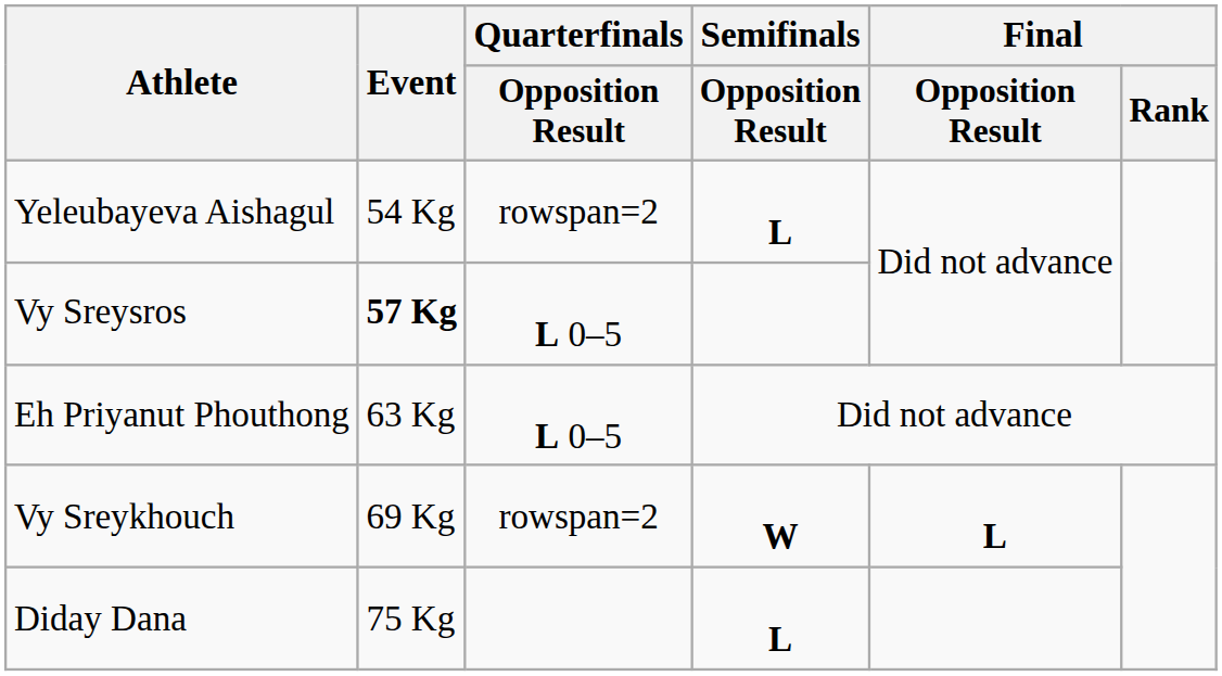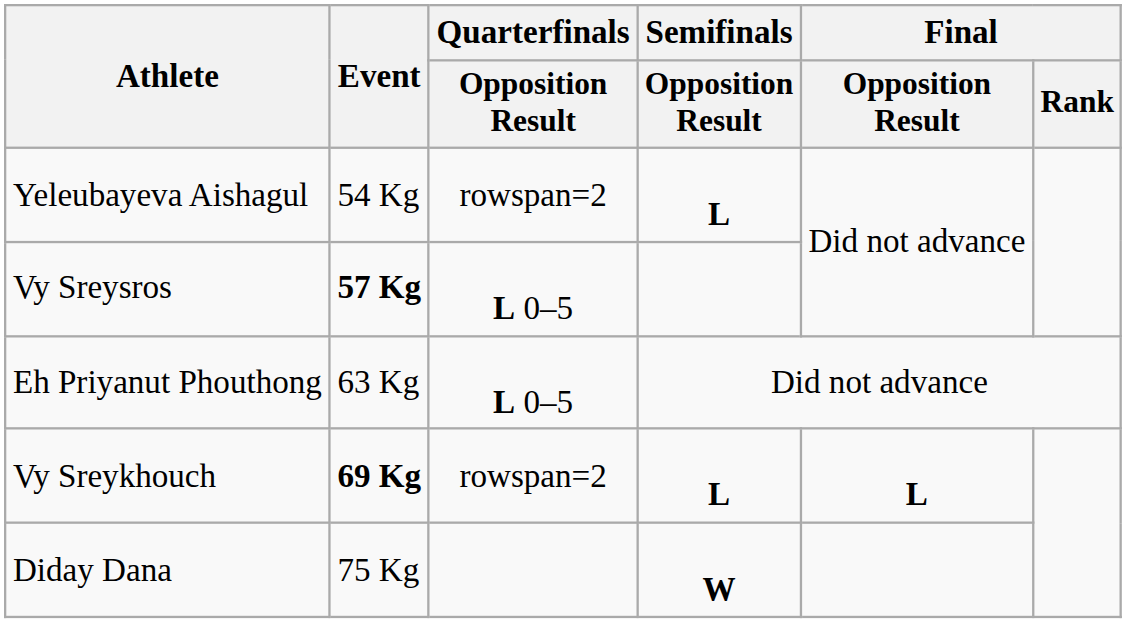Vy Sreykhouch | Event: normal -> bold
Vy Sreykhouch | Semifinals / Opposition Result: W -> L
Diday Dana | Semifinals / Opposition Result: L -> W
